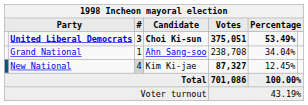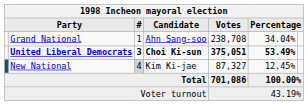rows swapped: United Liberal Democrats <-> Grand National
New National | Votes: bold -> normal
